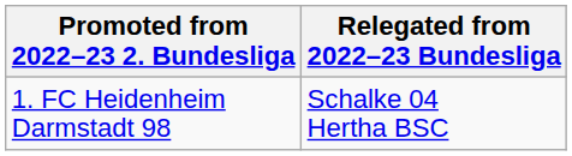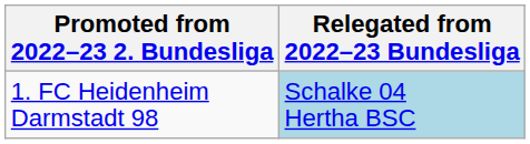1. FC Heidenheim Darmstadt 98 | Relegated from 2022–23 Bundesliga: no background -> lightblue background
